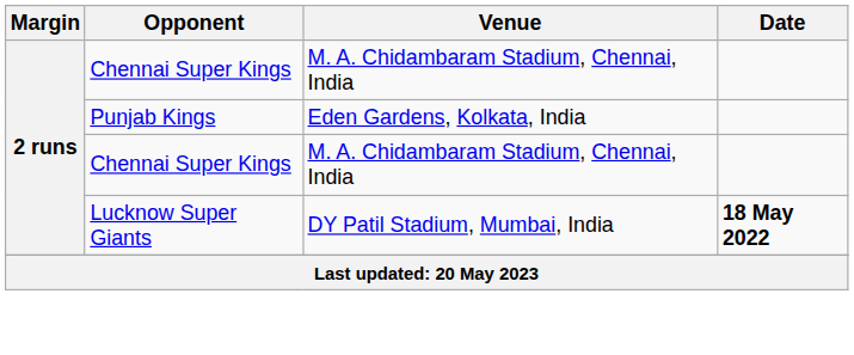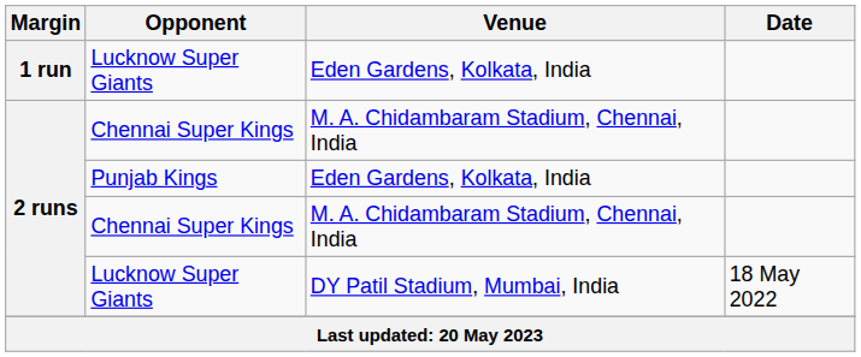+ row: 1 run | Lucknow Super Giants | Eden Gardens, Kolkata, India
Lucknow Super Giants / DY Patil Stadium, Mumbai, India | Date: bold -> normal
